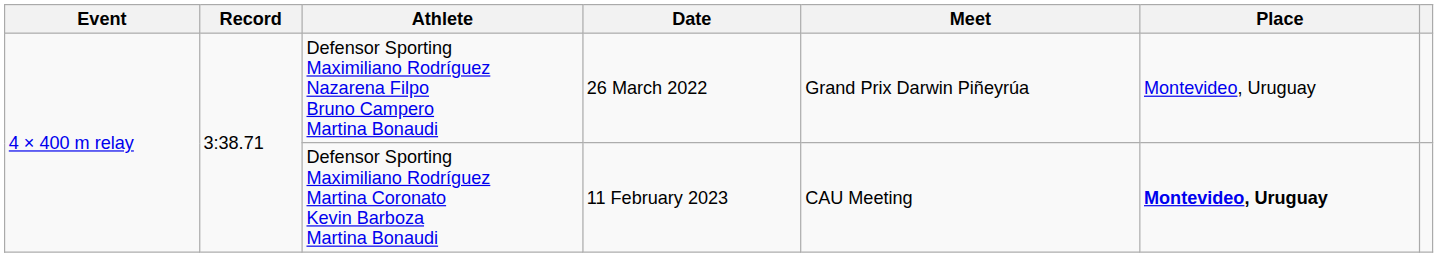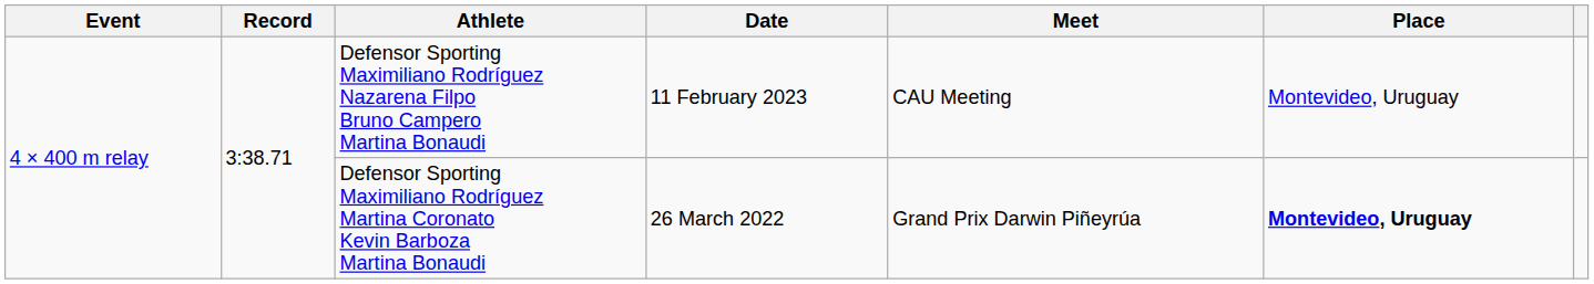row 2 | Date: 26 March 2022 -> 11 February 2023
row 2 | Meet: Grand Prix Darwin Piñeyrúa -> CAU Meeting
row 3 | Date: 11 February 2023 -> 26 March 2022
row 3 | Meet: CAU Meeting -> Grand Prix Darwin Piñeyrúa
